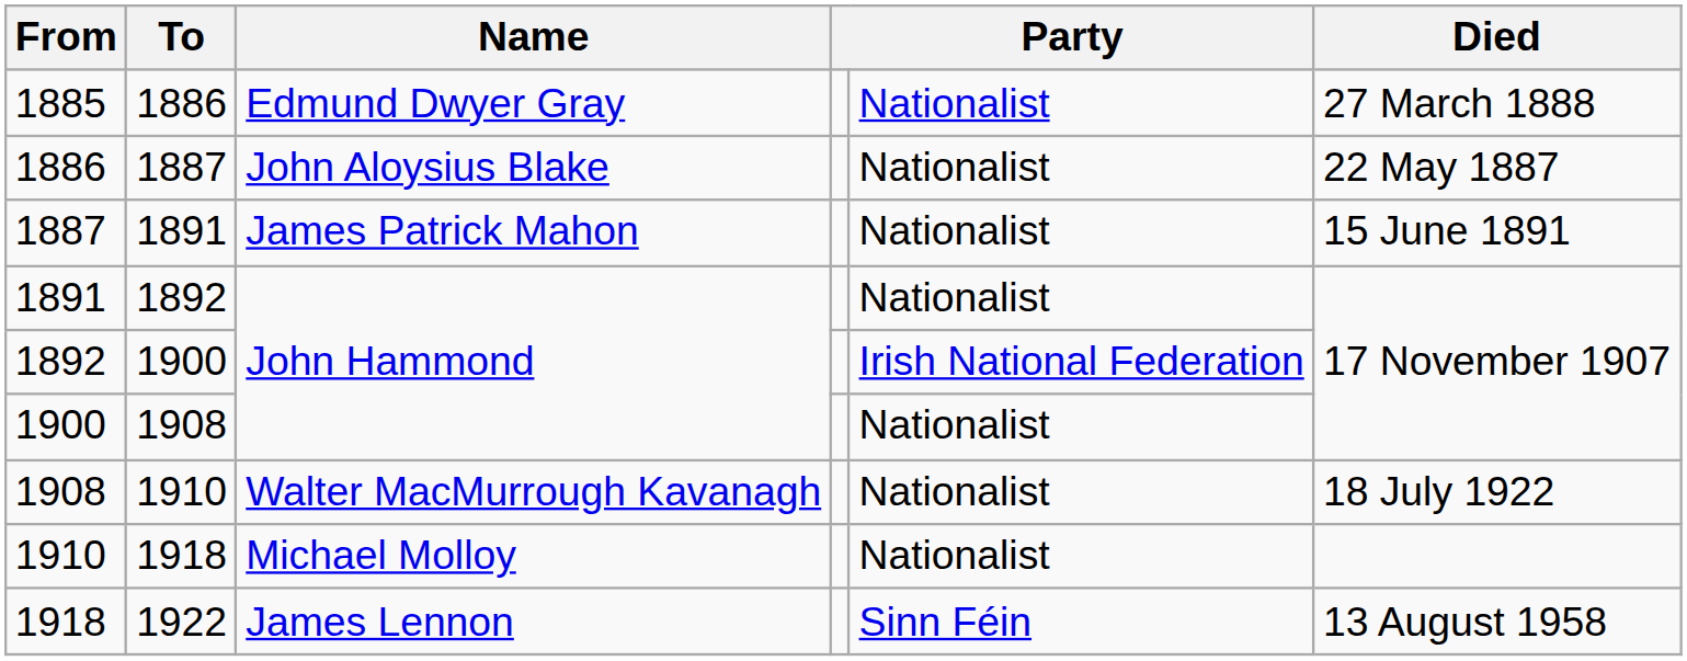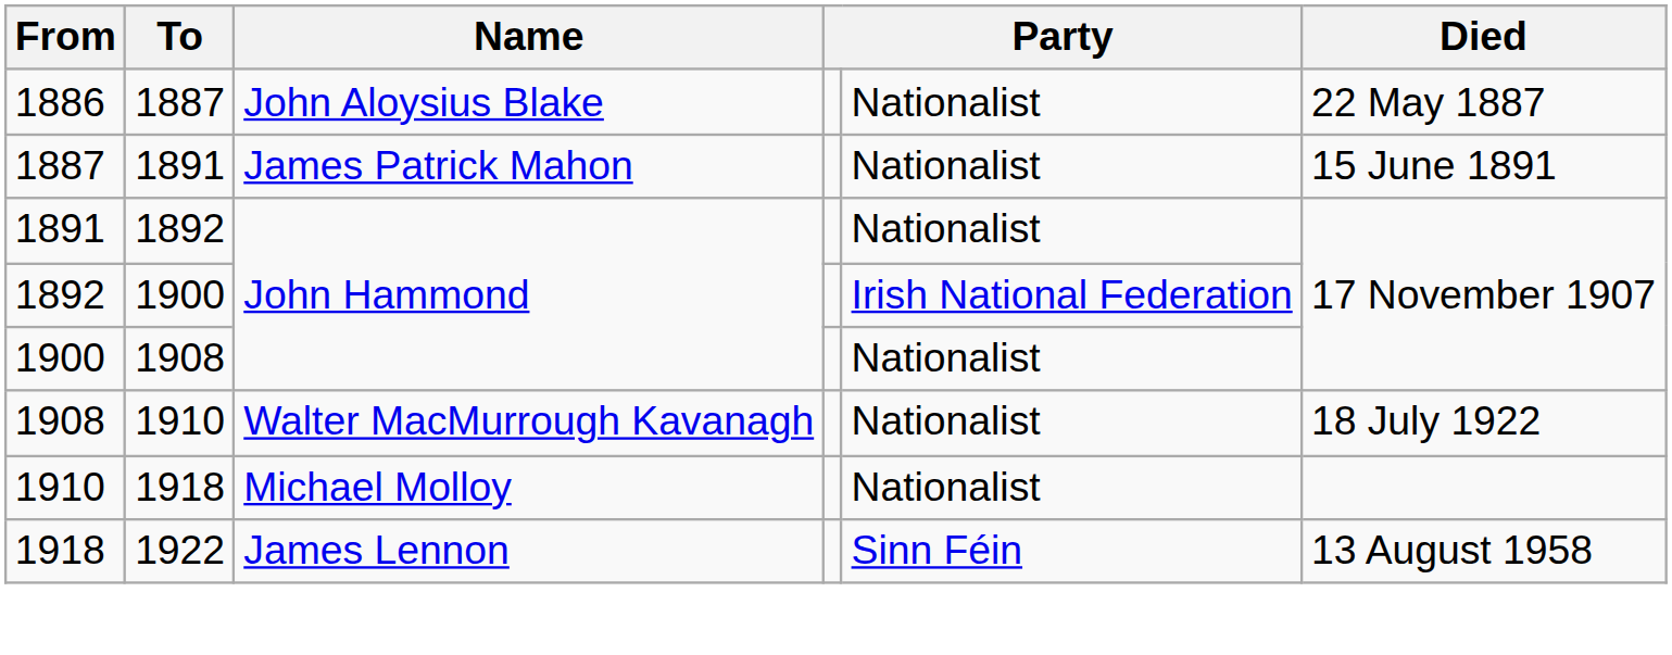- row: 1885 | 1886 | Edmund Dwyer Gray | Nationalist | 27 March 1888
